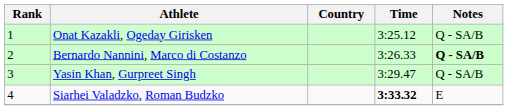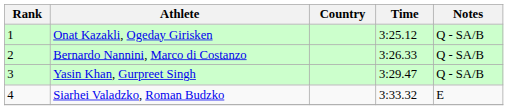Bernardo Nannini, Marco di Costanzo | Notes: bold -> normal
Siarhei Valadzko, Roman Budzko | Time: bold -> normal
